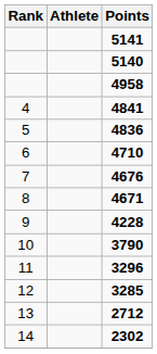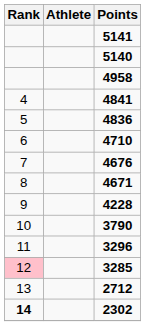3285 | Rank: no background -> pink background
2302 | Rank: normal -> bold
